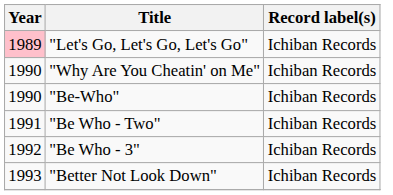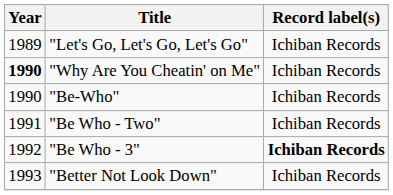"Let's Go, Let's Go, Let's Go" | Year: pink background -> no background
"Why Are You Cheatin' on Me" | Year: normal -> bold
"Be Who - 3" | Record label(s): normal -> bold
